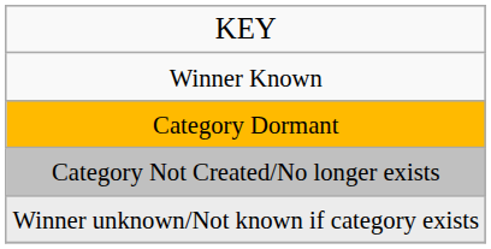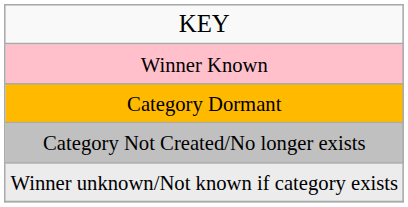row 2 | column 1: no background -> pink background
